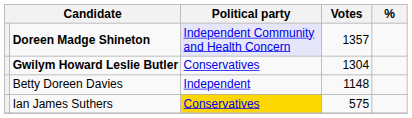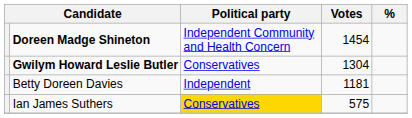Doreen Madge Shineton | Political party: lavender background -> no background
Doreen Madge Shineton | Votes: 1357 -> 1454
Betty Doreen Davies | Votes: 1148 -> 1181
